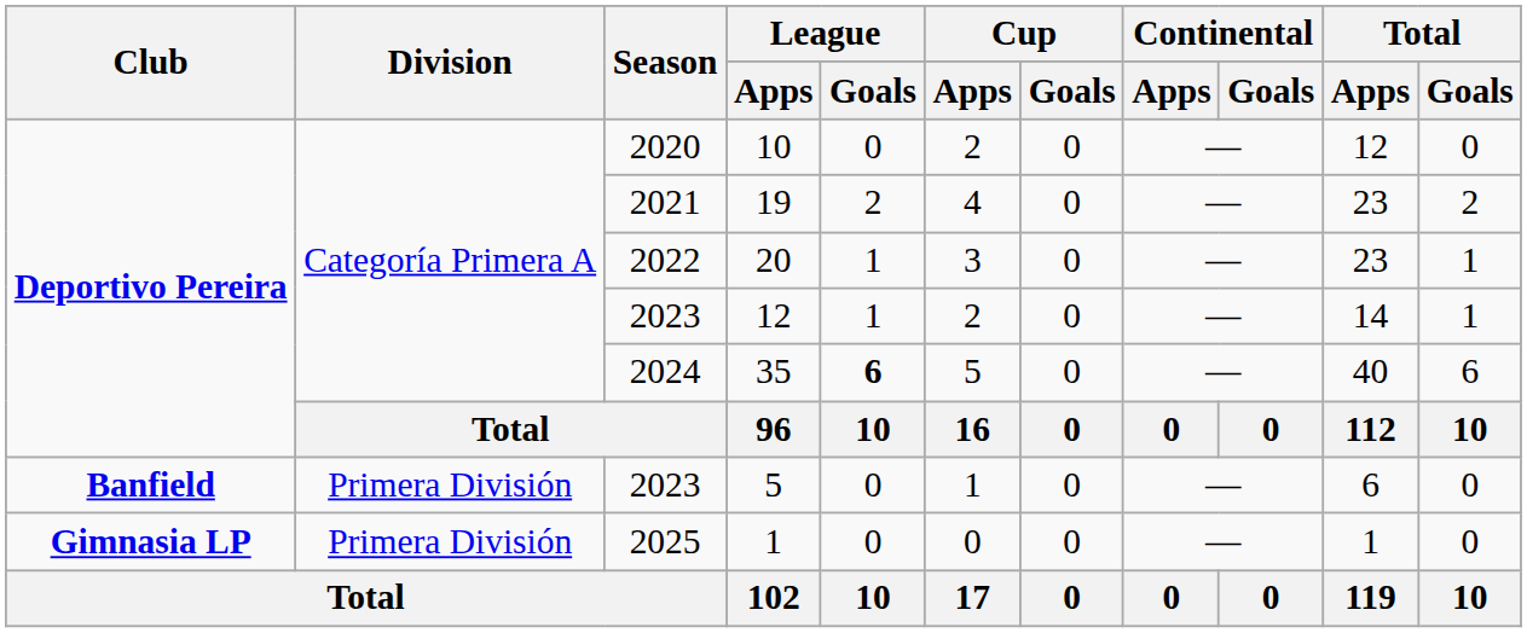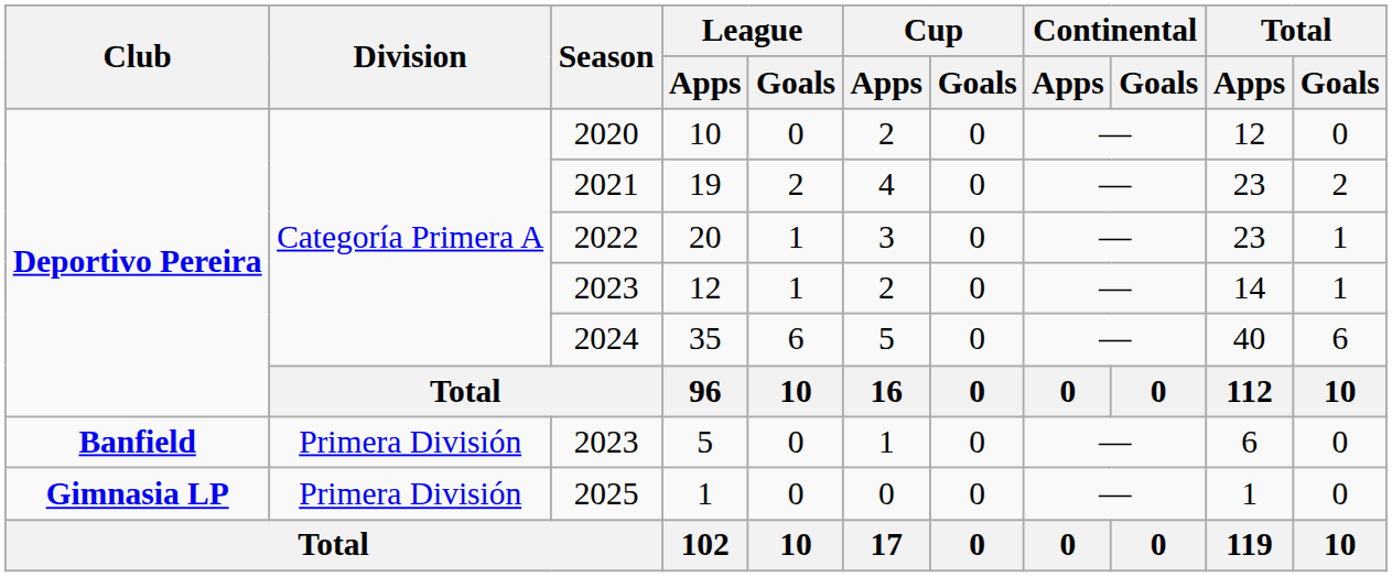35 | League / Goals: bold -> normal
